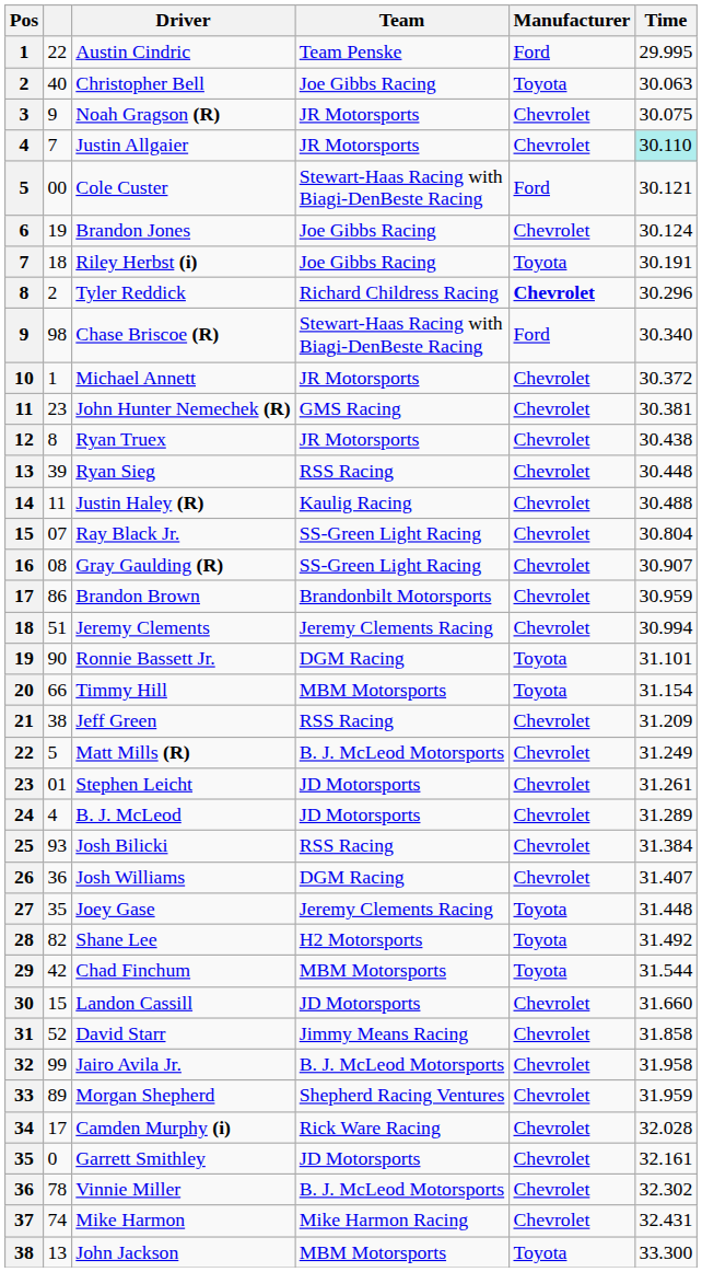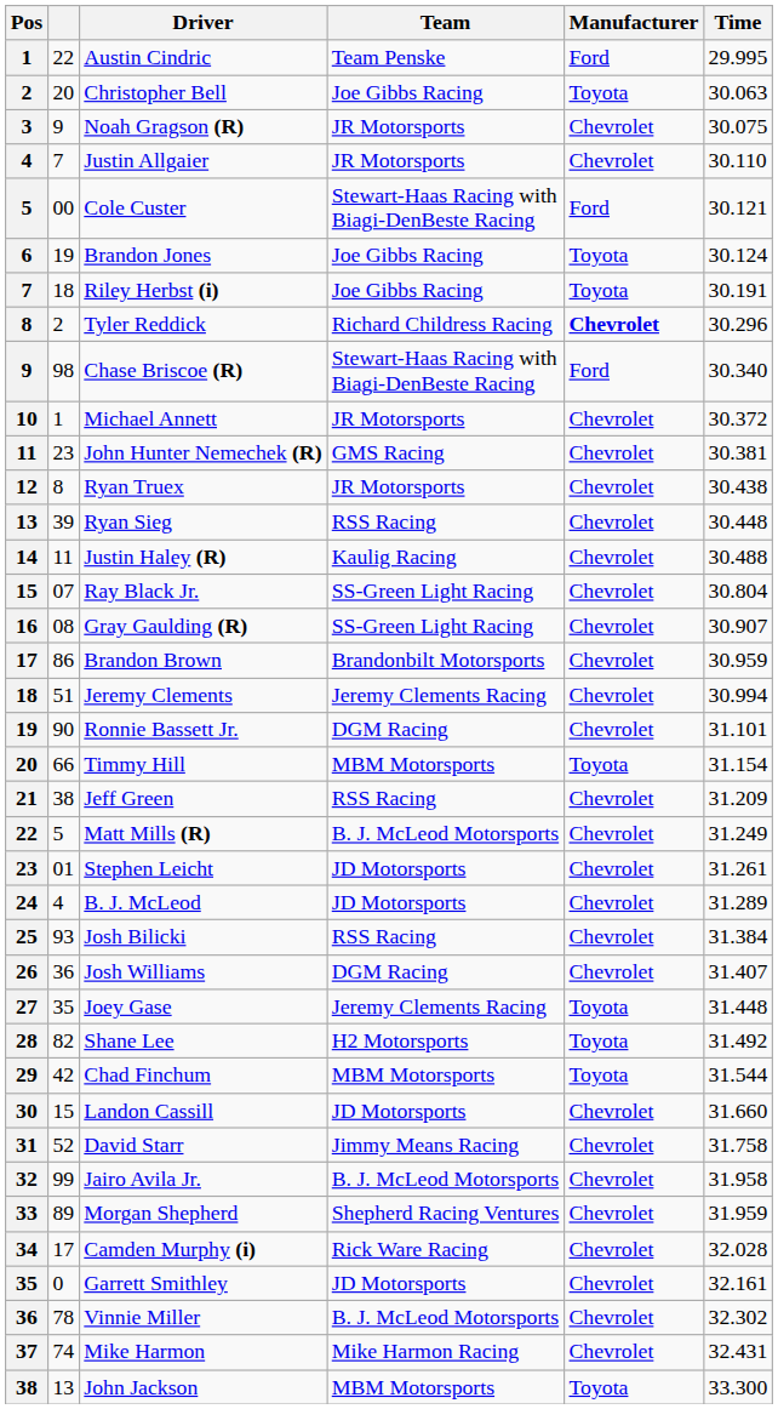Christopher Bell | column 2: 40 -> 20
Justin Allgaier | Time: paleturquoise background -> no background
Brandon Jones | Manufacturer: Chevrolet -> Toyota
Ronnie Bassett Jr. | Manufacturer: Toyota -> Chevrolet
David Starr | Time: 31.858 -> 31.758
